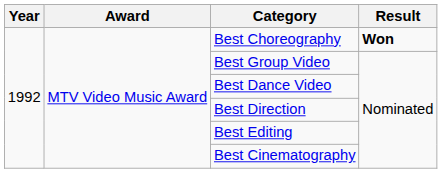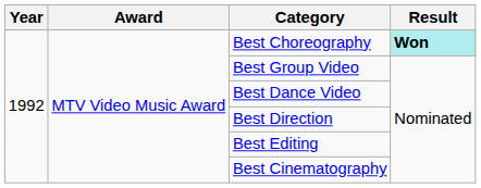Best Choreography | Result: no background -> paleturquoise background
